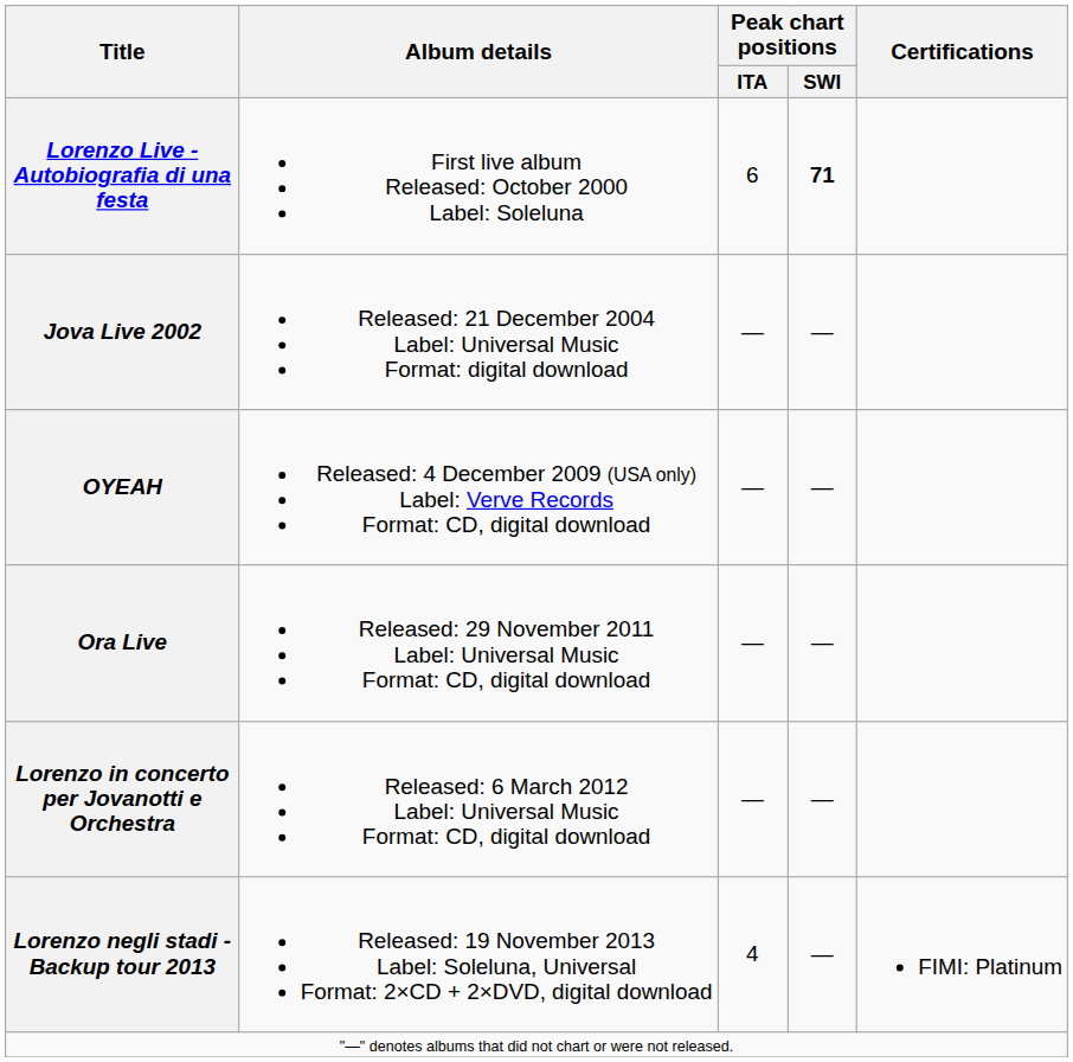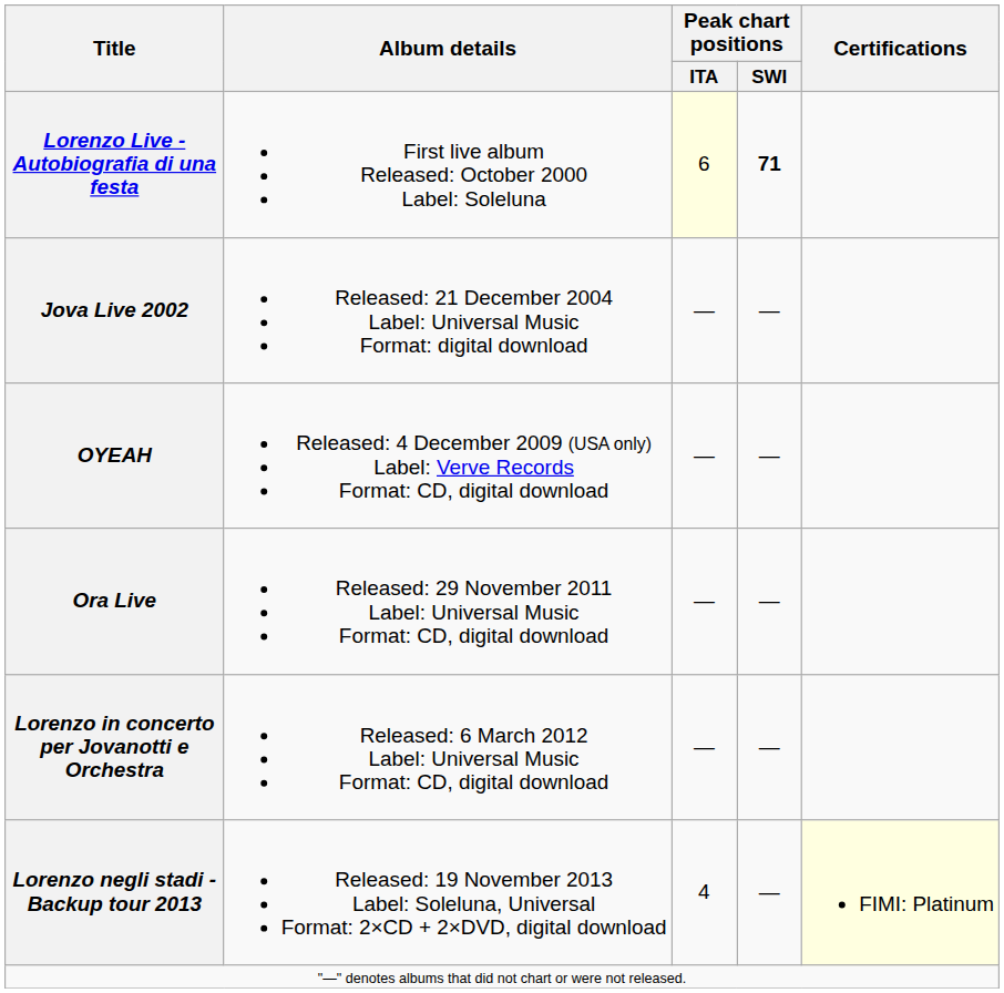Lorenzo Live - Autobiografia di una festa | Peak chart positions / ITA: no background -> lightyellow background
Lorenzo negli stadi - Backup tour 2013 | Certifications: no background -> lightyellow background
